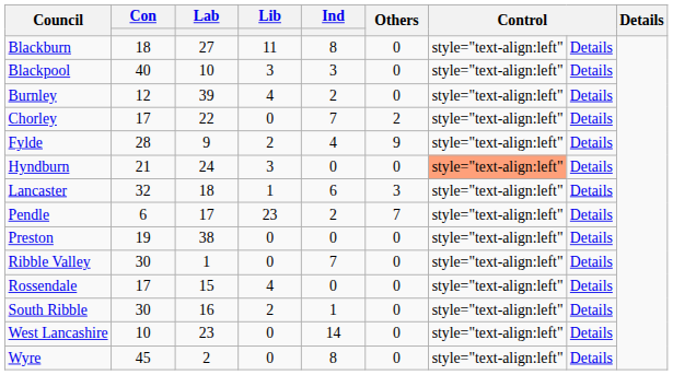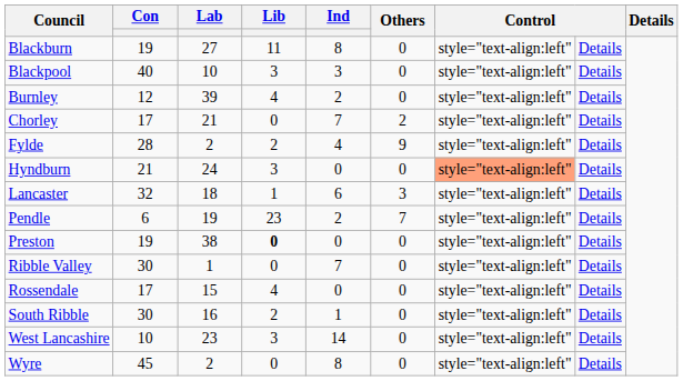Blackburn | Con: 18 -> 19
Chorley | Lab: 22 -> 21
Fylde | Lab: 9 -> 2
Pendle | Lab: 17 -> 19
Preston | Lib: normal -> bold
West Lancashire | Lib: 0 -> 3
